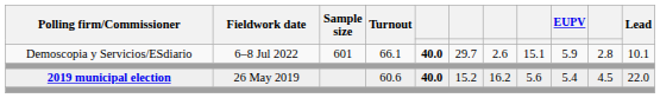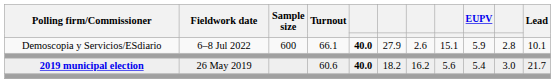Demoscopia y Servicios/ESdiario | Sample size: 601 -> 600
Demoscopia y Servicios/ESdiario | column 6: 29.7 -> 27.9
2019 municipal election | column 6: 15.2 -> 18.2
2019 municipal election | column 10: 4.5 -> 3.0
2019 municipal election | Lead: 22.0 -> 21.7
